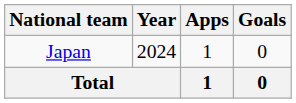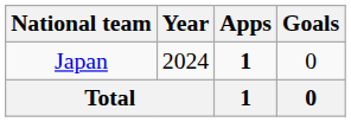Japan | Apps: normal -> bold
